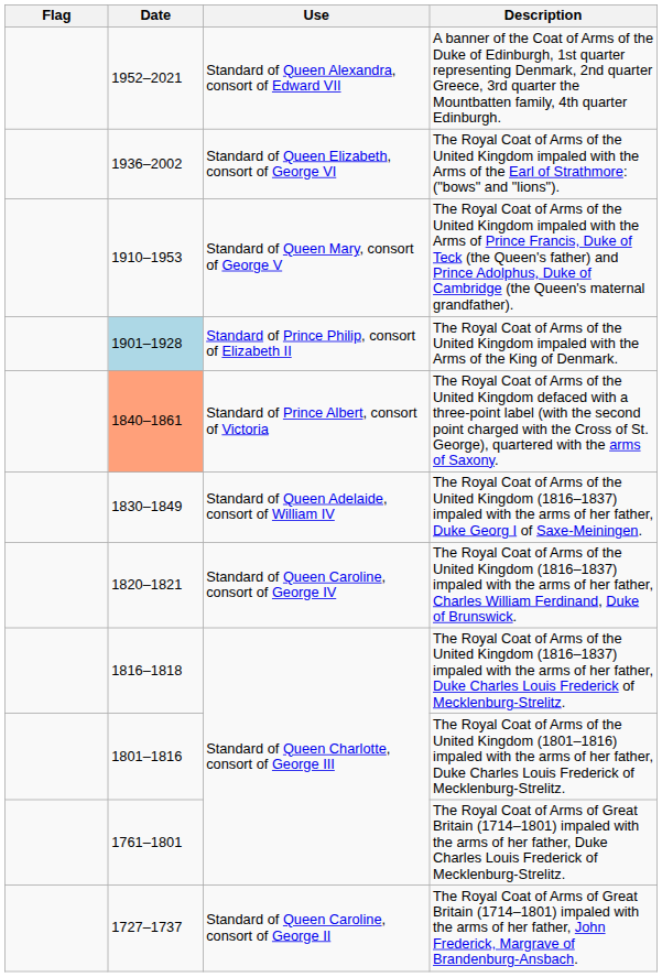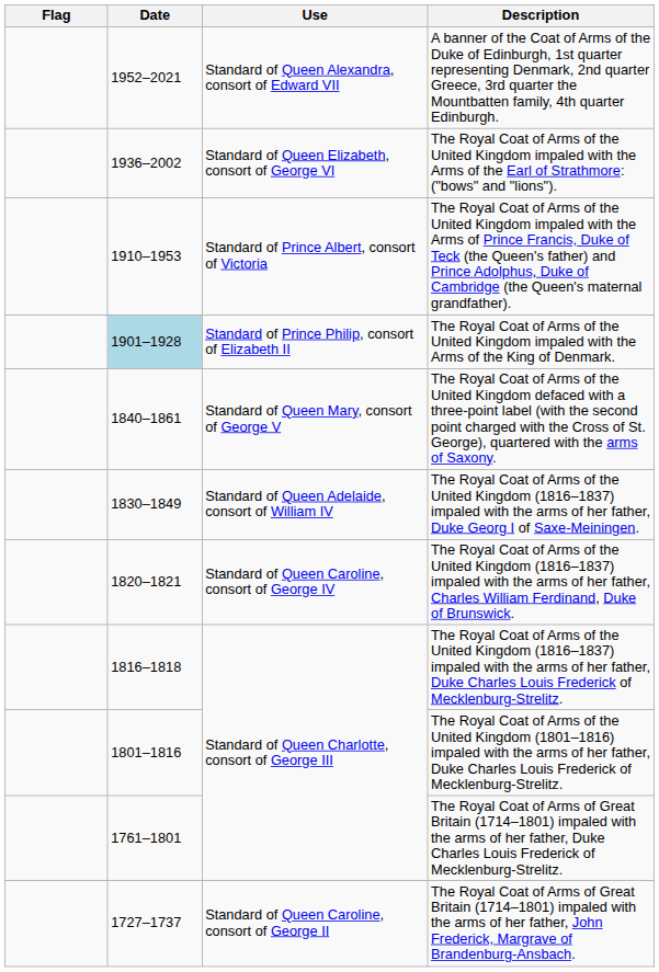row 4 | Use: Standard of Queen Mary, consort of George V -> Standard of Prince Albert, consort of Victoria
row 6 | Date: lightsalmon background -> no background
row 6 | Use: Standard of Prince Albert, consort of Victoria -> Standard of Queen Mary, consort of George V
